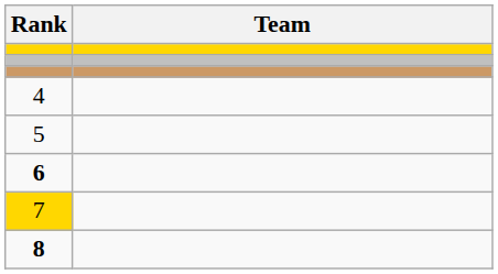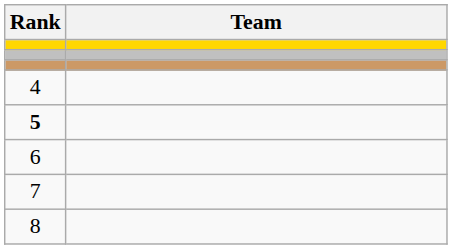row 6 | Rank: normal -> bold
row 7 | Rank: bold -> normal
row 8 | Rank: gold background -> no background
row 9 | Rank: bold -> normal
